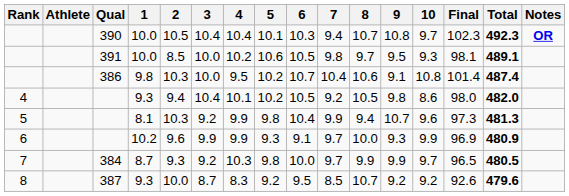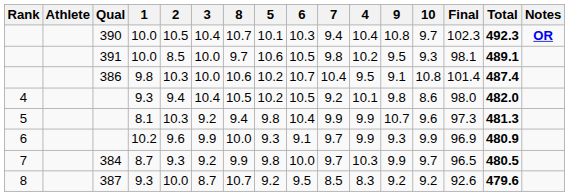columns swapped: 4 <-> 8
